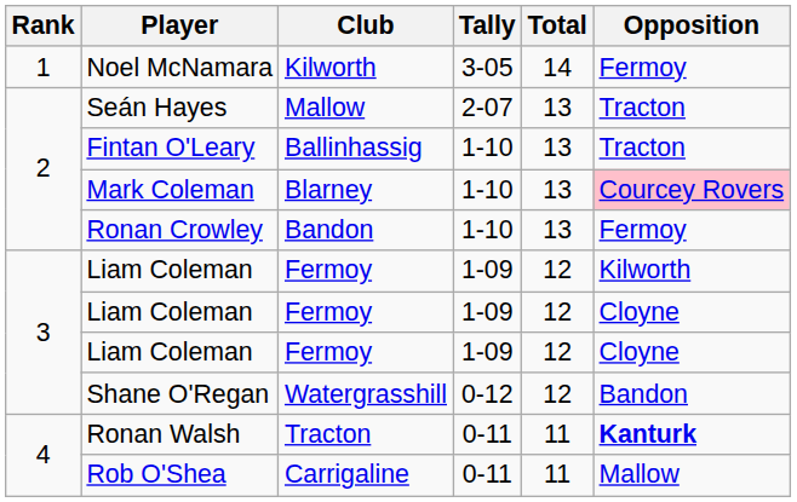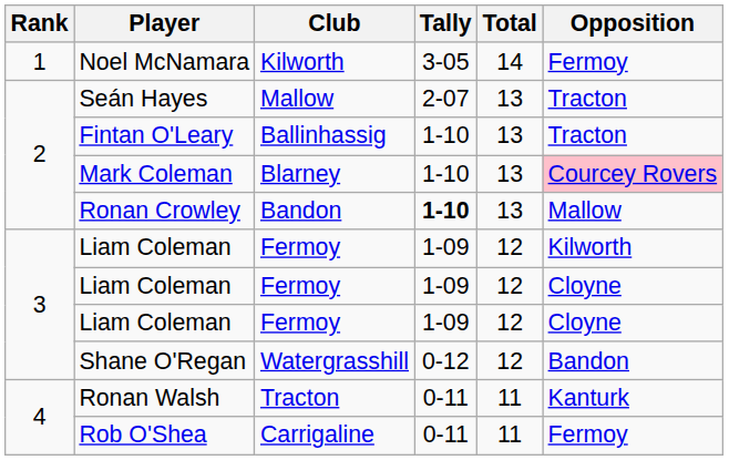Ronan Crowley | Tally: normal -> bold
Ronan Crowley | Opposition: Fermoy -> Mallow
Ronan Walsh | Opposition: bold -> normal
Rob O'Shea | Opposition: Mallow -> Fermoy
